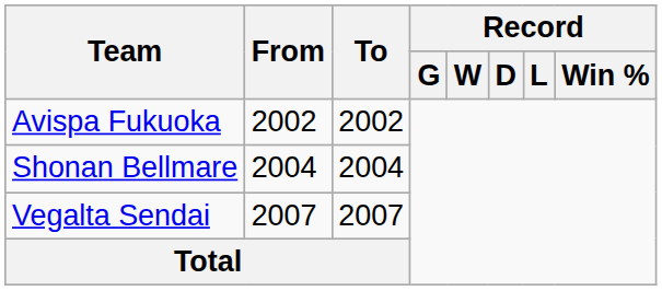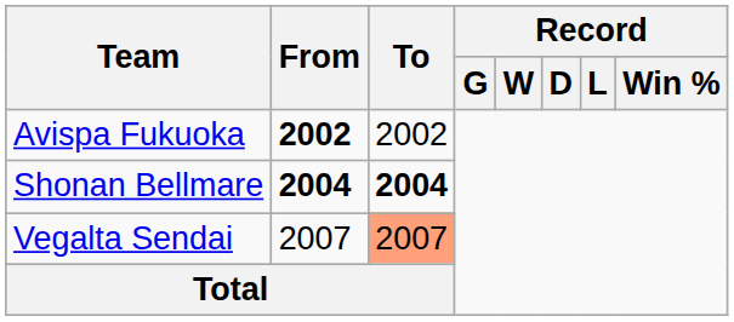Avispa Fukuoka | From: normal -> bold
Shonan Bellmare | From: normal -> bold
Shonan Bellmare | To: normal -> bold
Vegalta Sendai | To: no background -> lightsalmon background
